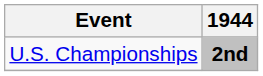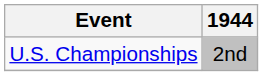U.S. Championships | 1944: bold -> normal
